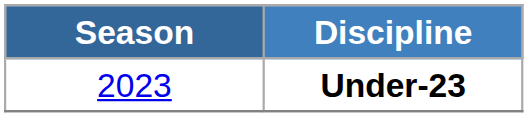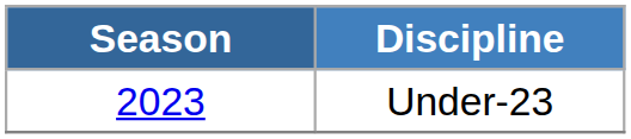2023 | column 2: bold -> normal
